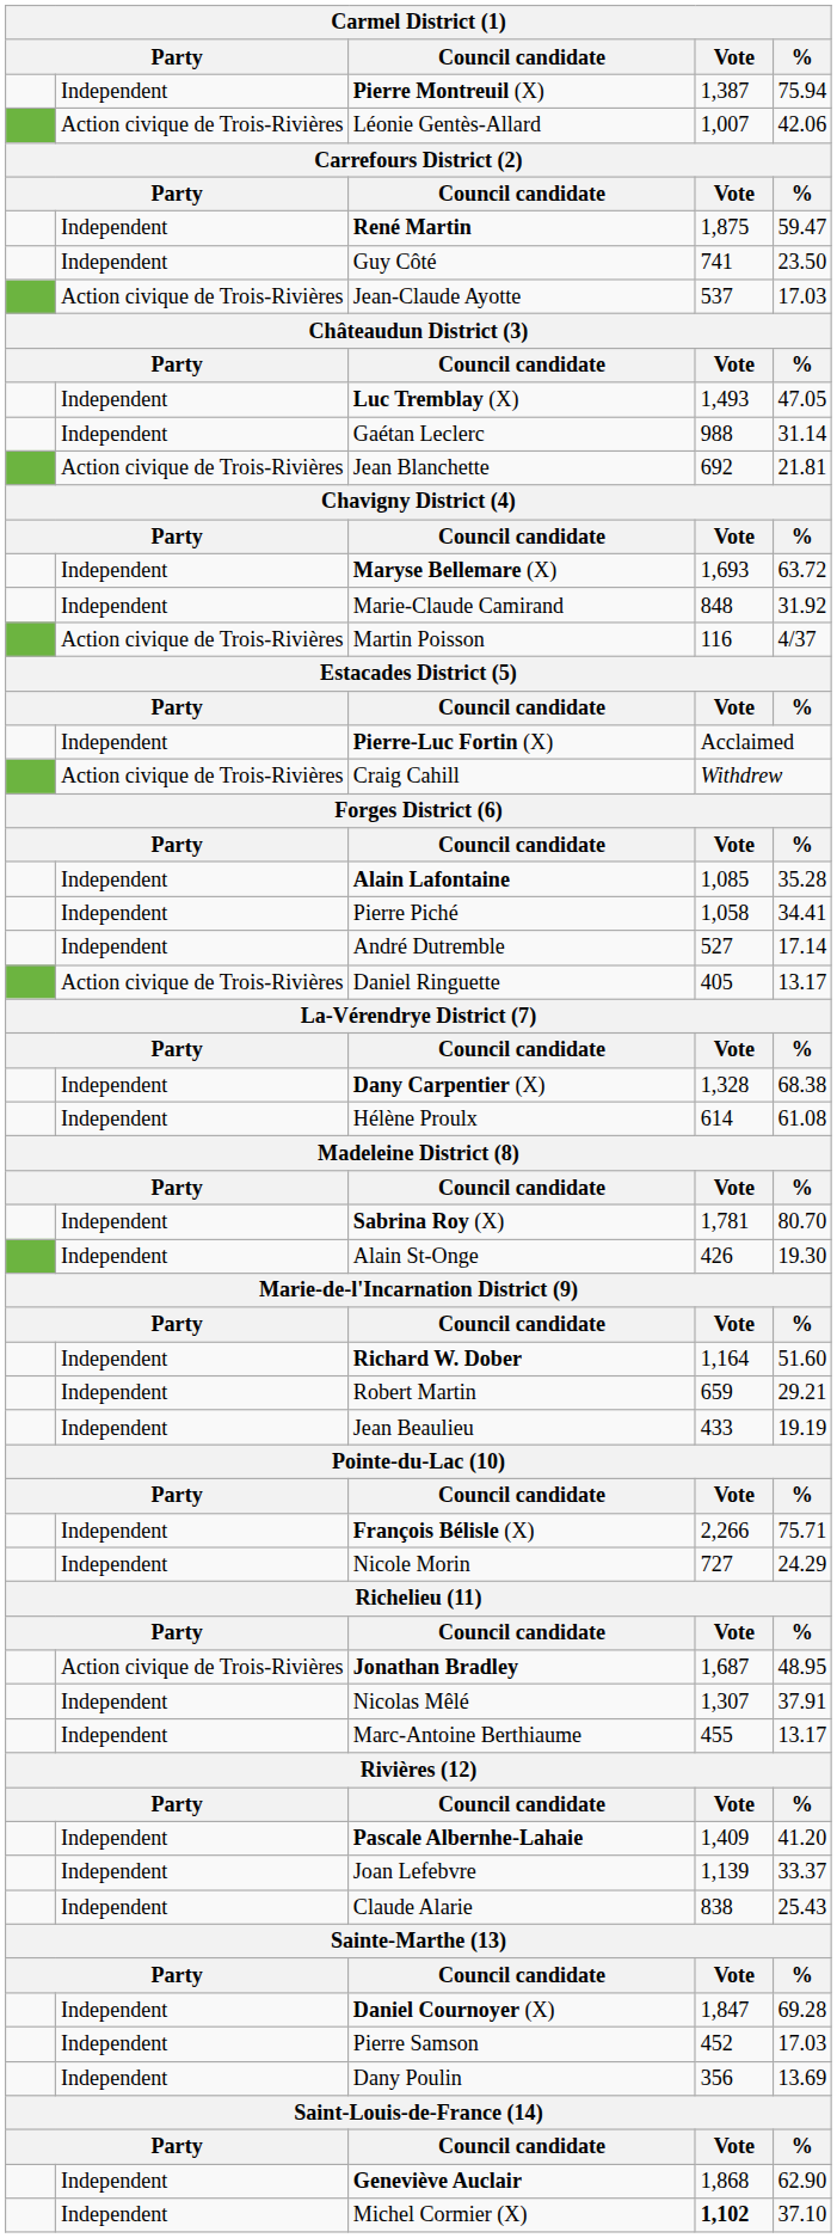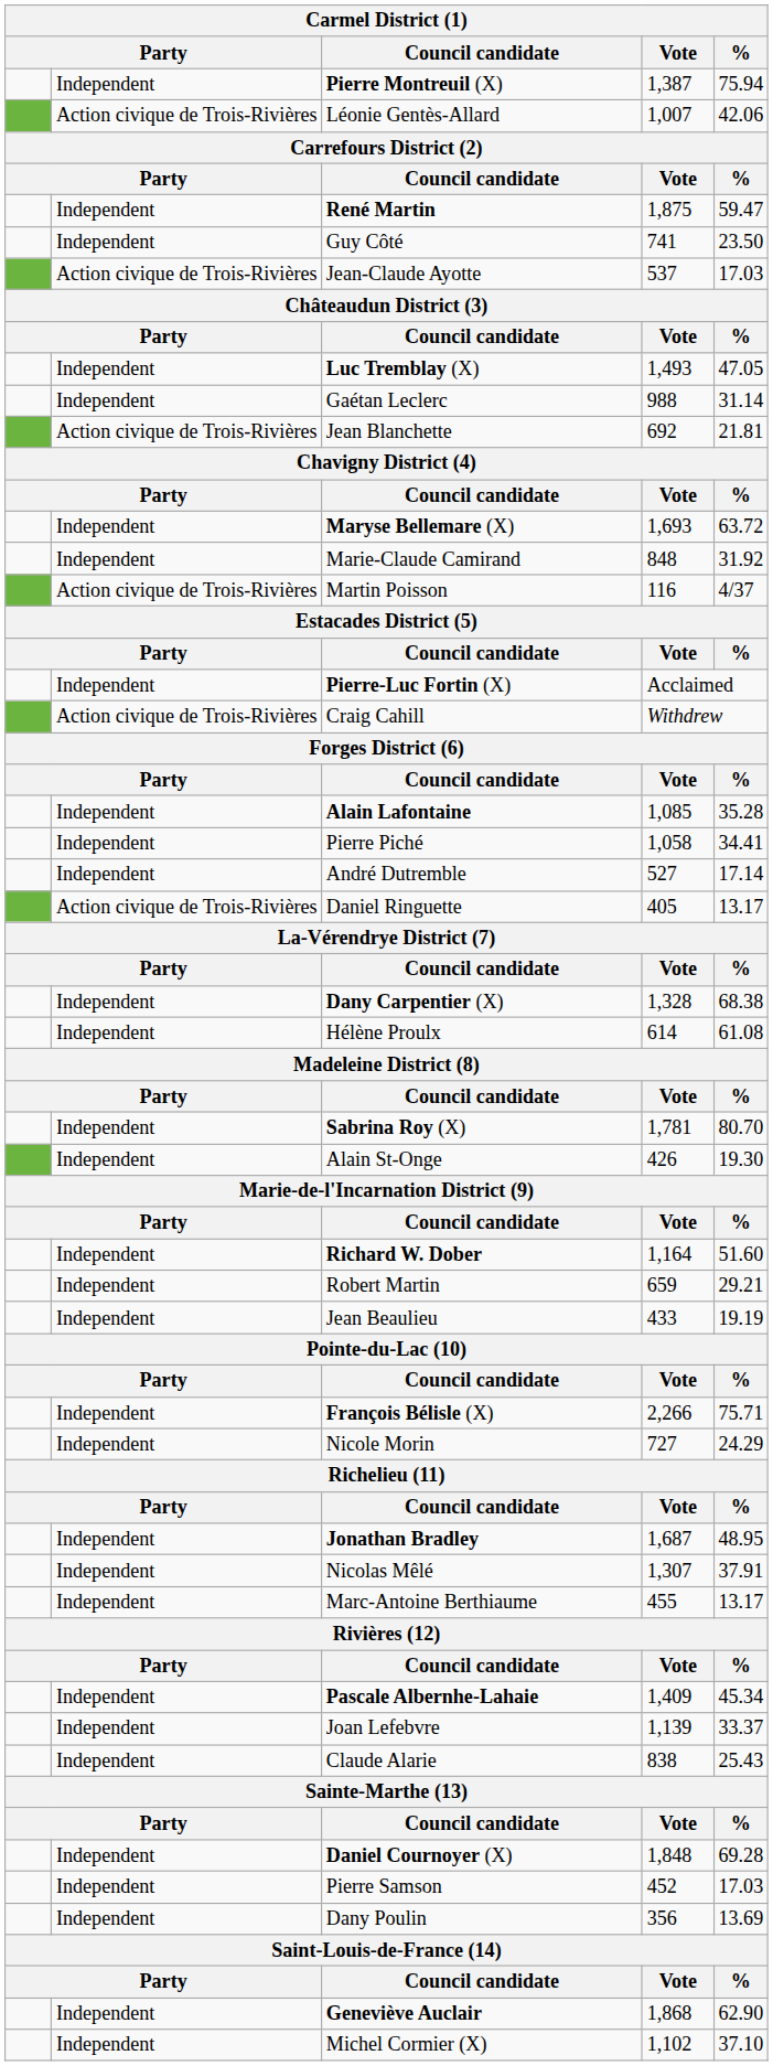Jonathan Bradley | column 2: Action civique de Trois-Rivières -> Independent
Pascale Albernhe-Lahaie | %: 41.20 -> 45.34
Daniel Cournoyer (X) | Vote: 1,847 -> 1,848
Michel Cormier (X) | Vote: bold -> normal
